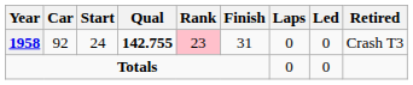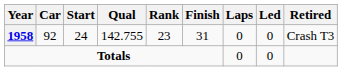1958 | Qual: bold -> normal
1958 | Rank: pink background -> no background
